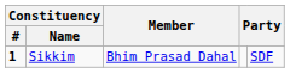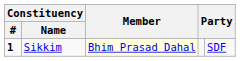Sikkim | Member: no background -> lightyellow background
